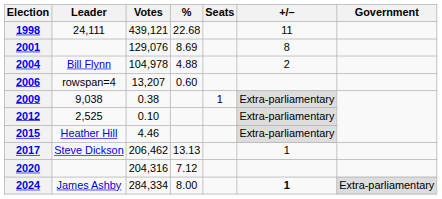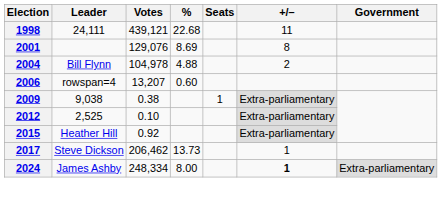2015 | Votes: 4.46 -> 0.92
2017 | %: 13.13 -> 13.73
- row: 2020 | 204,316 | 7.12
2024 | Votes: 284,334 -> 248,334
